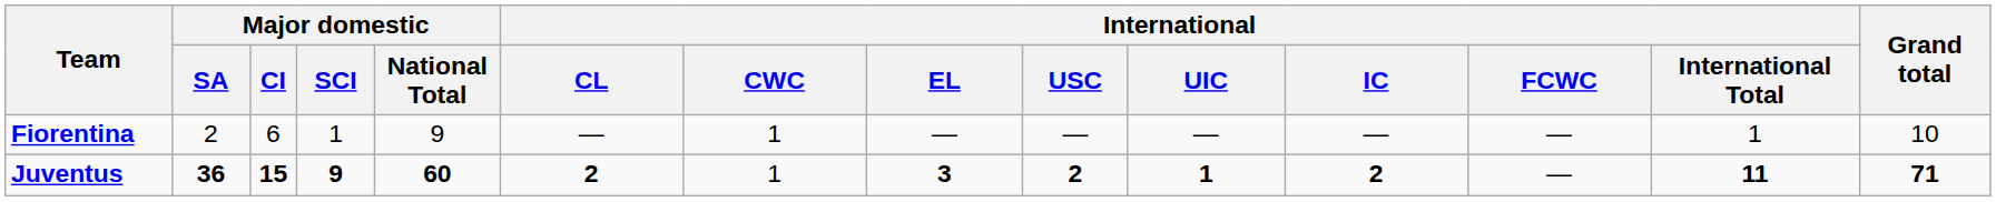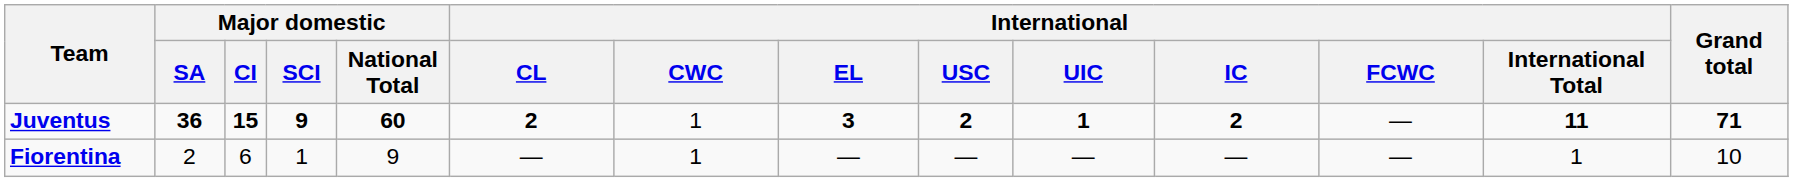rows swapped: Juventus <-> Fiorentina
